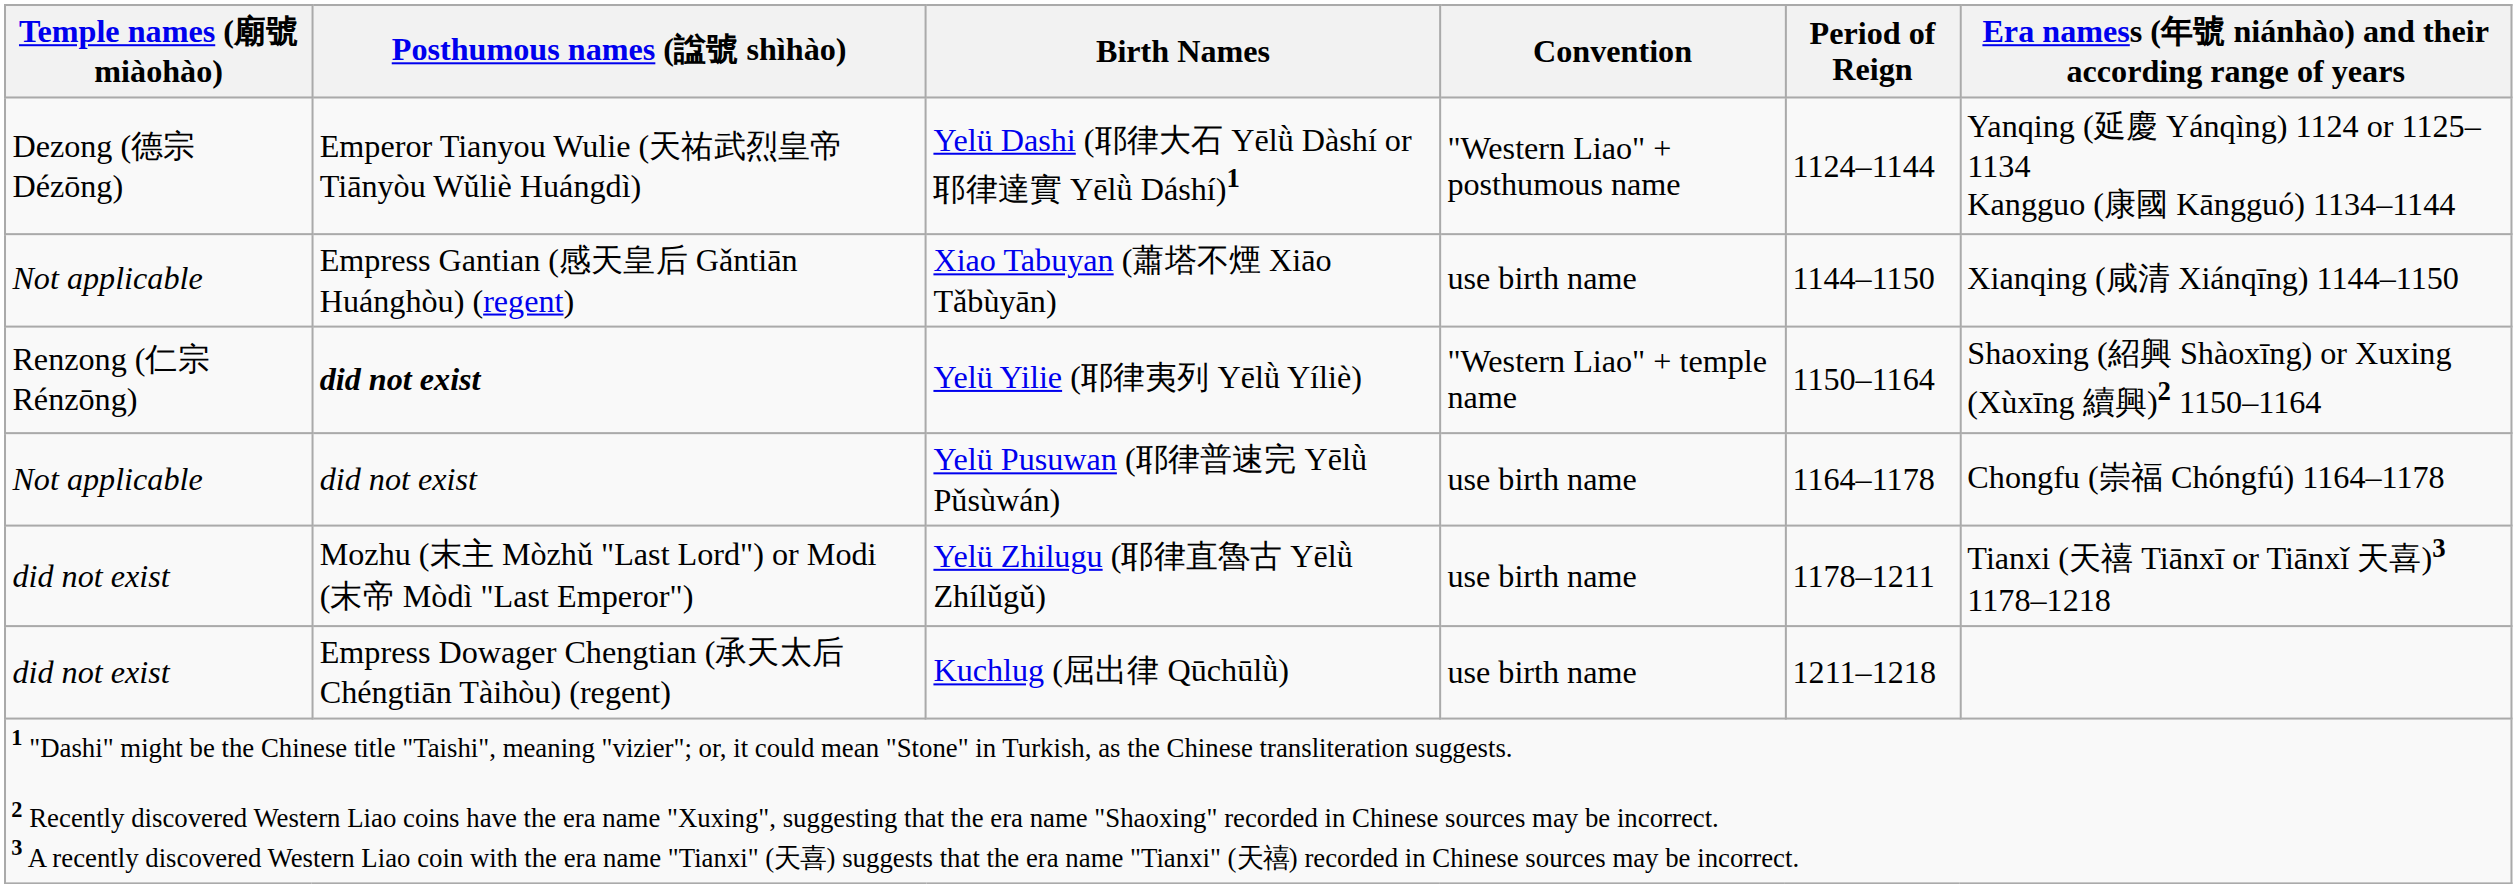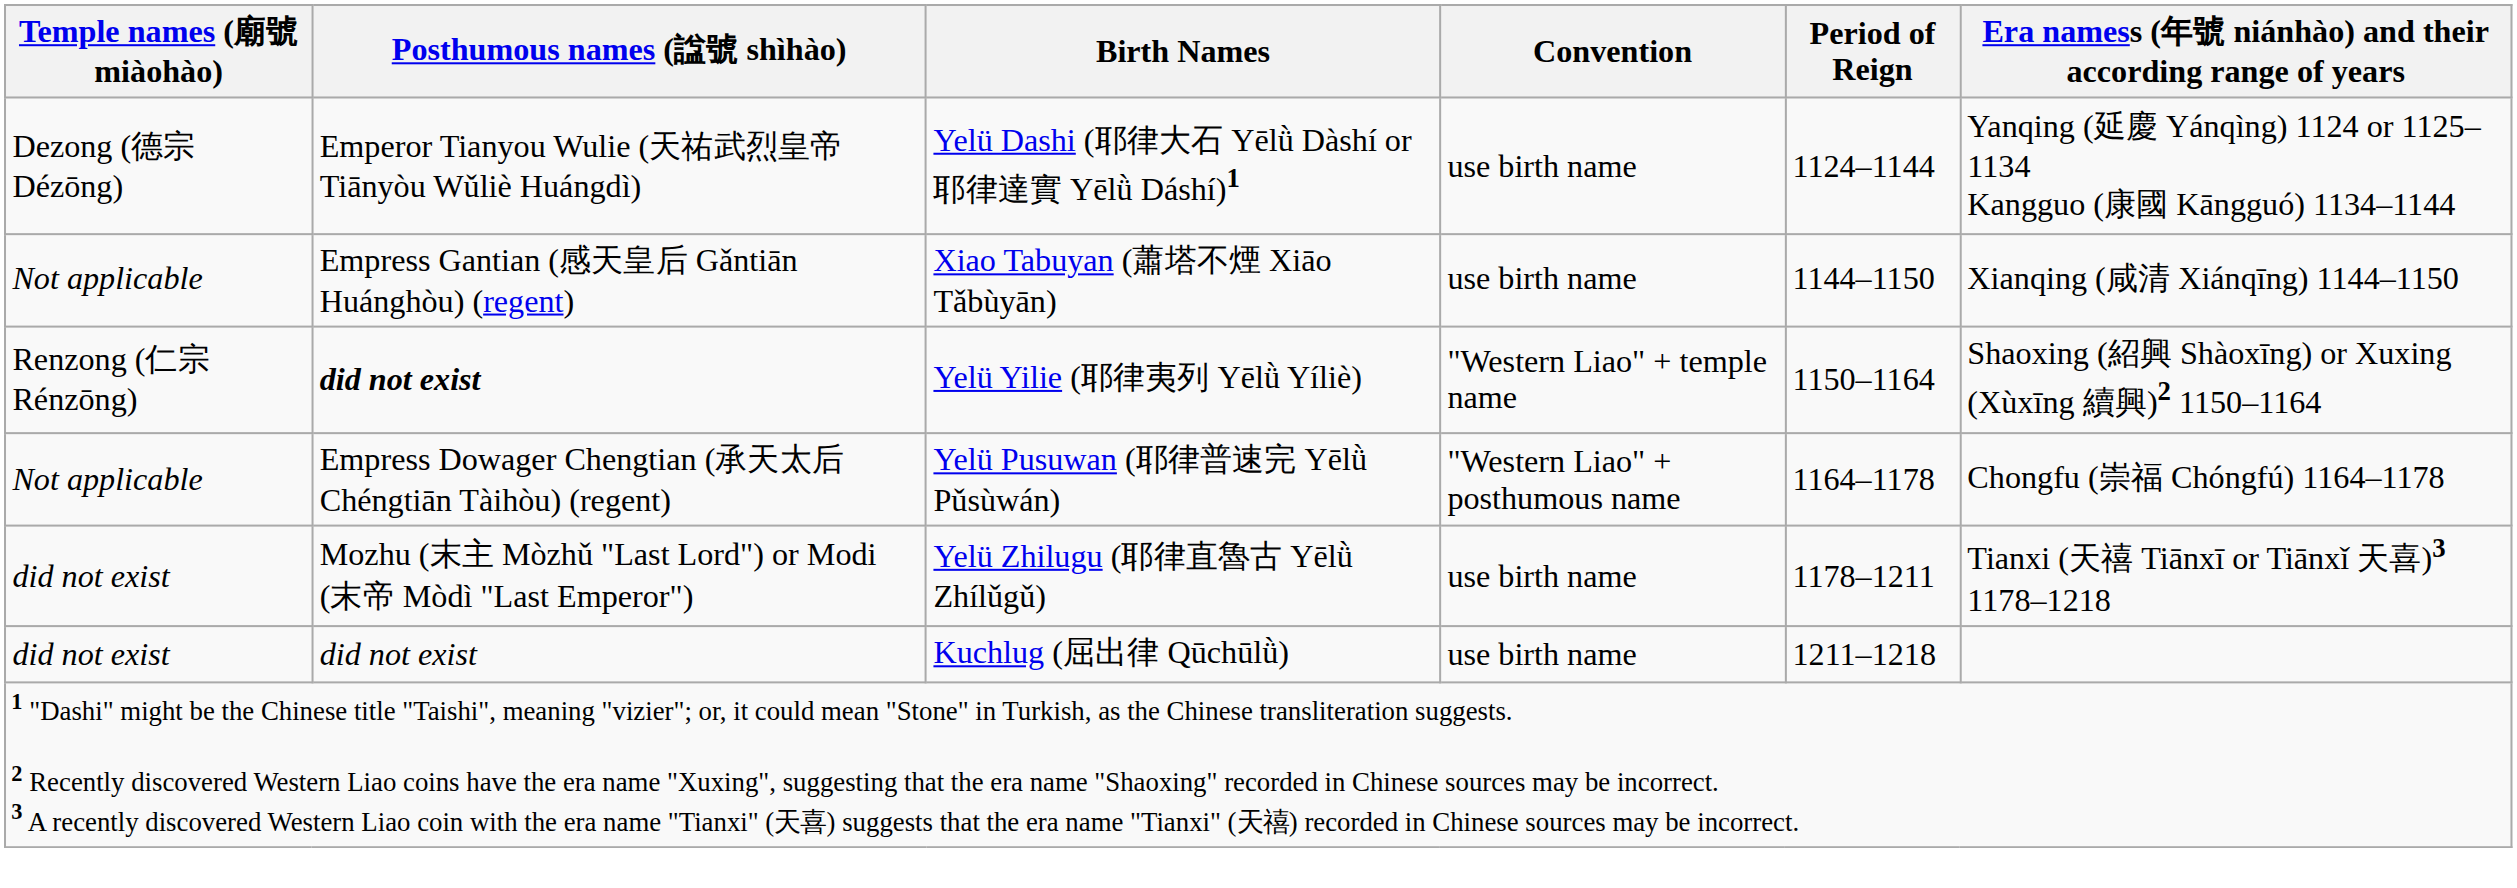Yelü Dashi (耶律大石 Yēlǜ Dàshí or 耶律達實 Yēlǜ Dáshí)1 | Convention: "Western Liao" + posthumous name -> use birth name
Yelü Pusuwan (耶律普速完 Yēlǜ Pǔsùwán) | Posthumous names (諡號 shìhào): did not exist -> Empress Dowager Chengtian (承天太后 Chéngtiān Tàihòu) (regent)
Yelü Pusuwan (耶律普速完 Yēlǜ Pǔsùwán) | Convention: use birth name -> "Western Liao" + posthumous name
Kuchlug (屈出律 Qūchūlǜ) | Posthumous names (諡號 shìhào): Empress Dowager Chengtian (承天太后 Chéngtiān Tàihòu) (regent) -> did not exist
